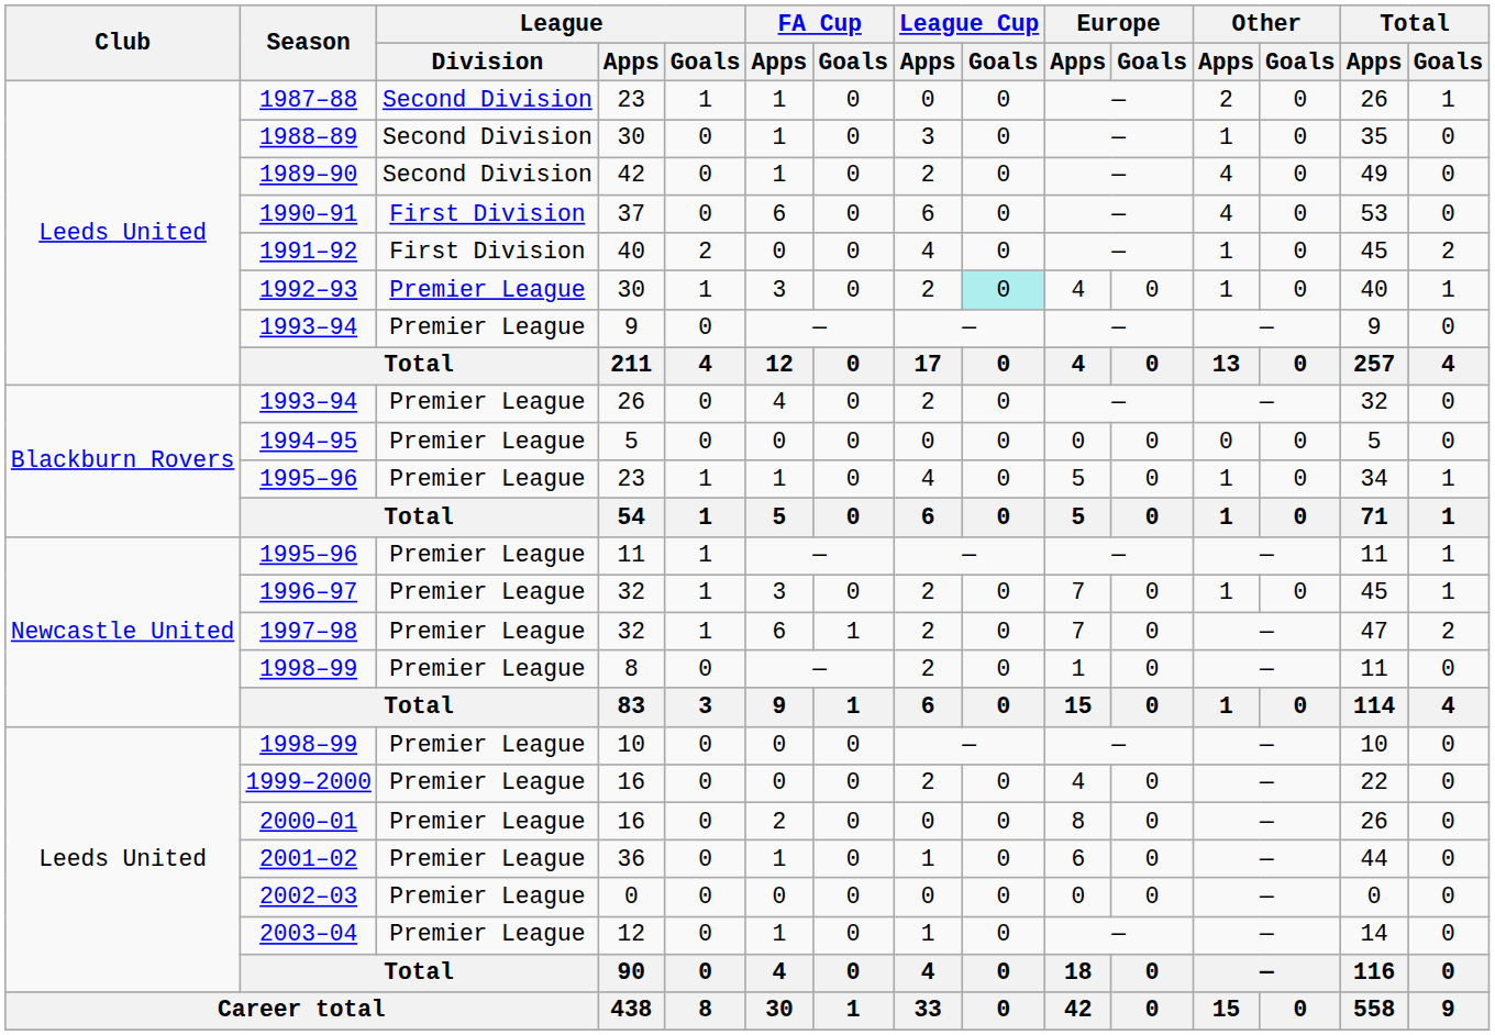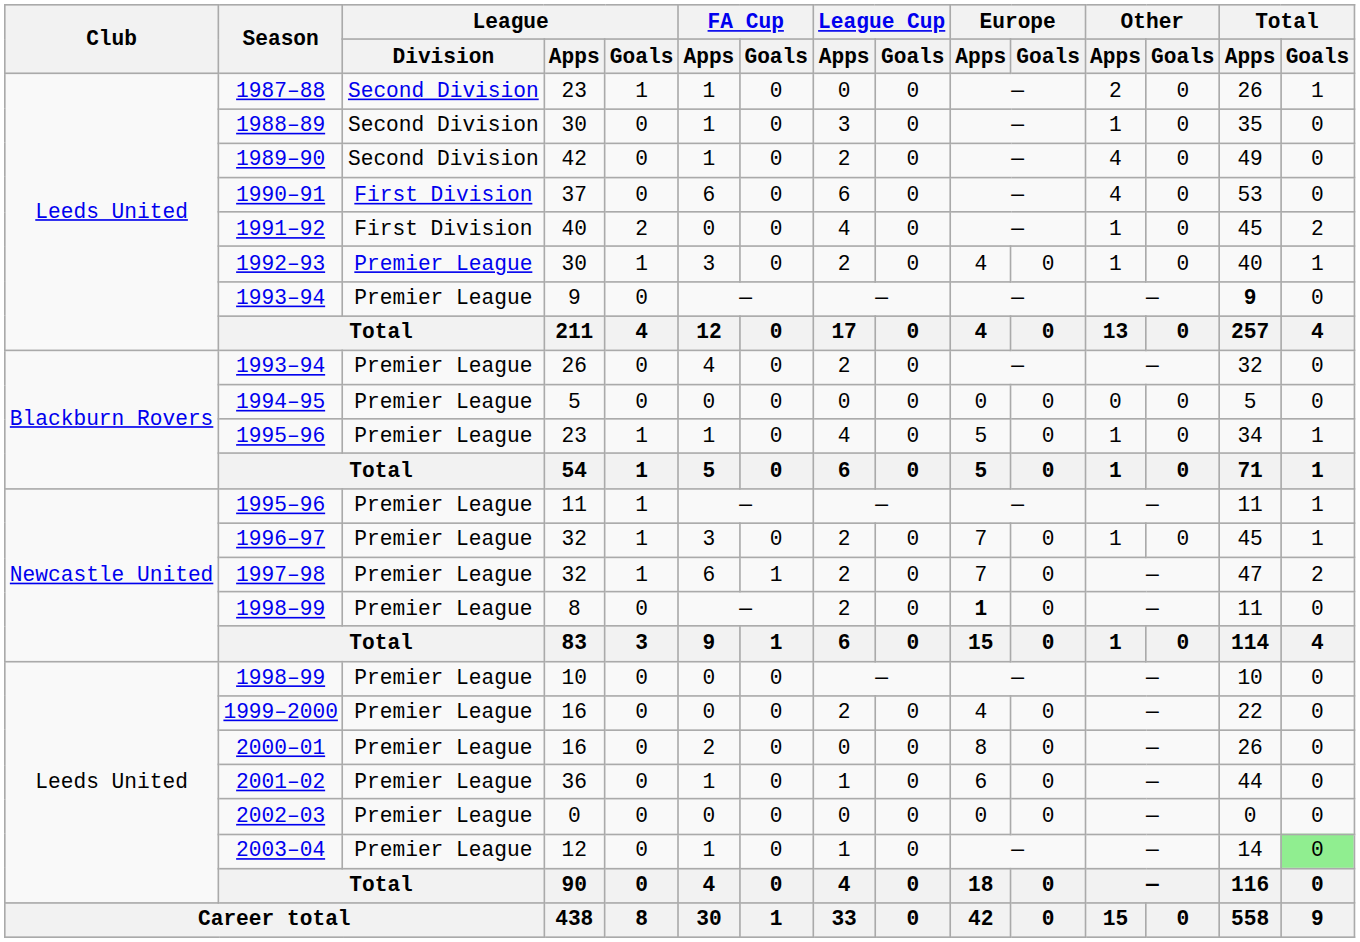1992–93 | League Cup / Goals: paleturquoise background -> no background
1993–94 / 9 | Total / Apps: normal -> bold
1998–99 / 8 | Europe / Apps: normal -> bold
2003–04 | Total / Goals: no background -> lightgreen background
